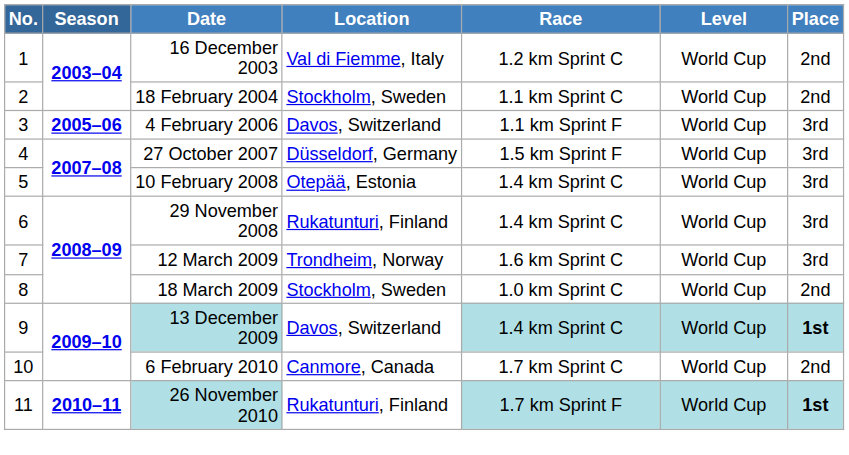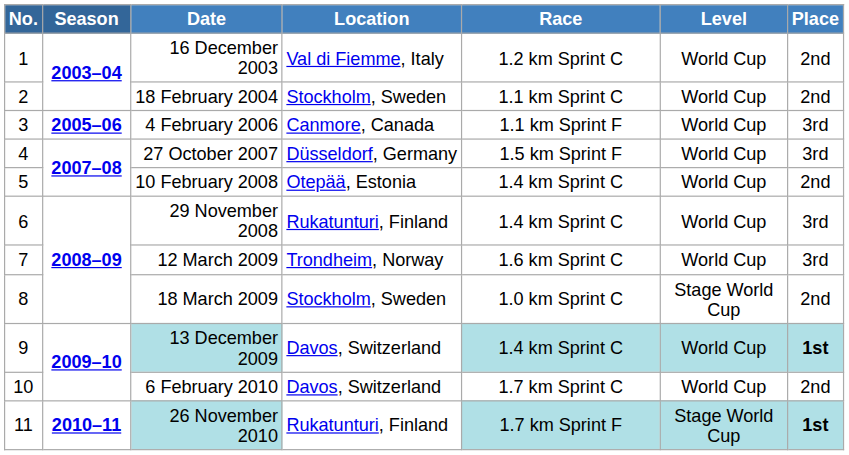4 February 2006 | Location: Davos, Switzerland -> Canmore, Canada
10 February 2008 | Place: 3rd -> 2nd
18 March 2009 | Level: World Cup -> Stage World Cup
6 February 2010 | Location: Canmore, Canada -> Davos, Switzerland
26 November 2010 | Level: World Cup -> Stage World Cup
